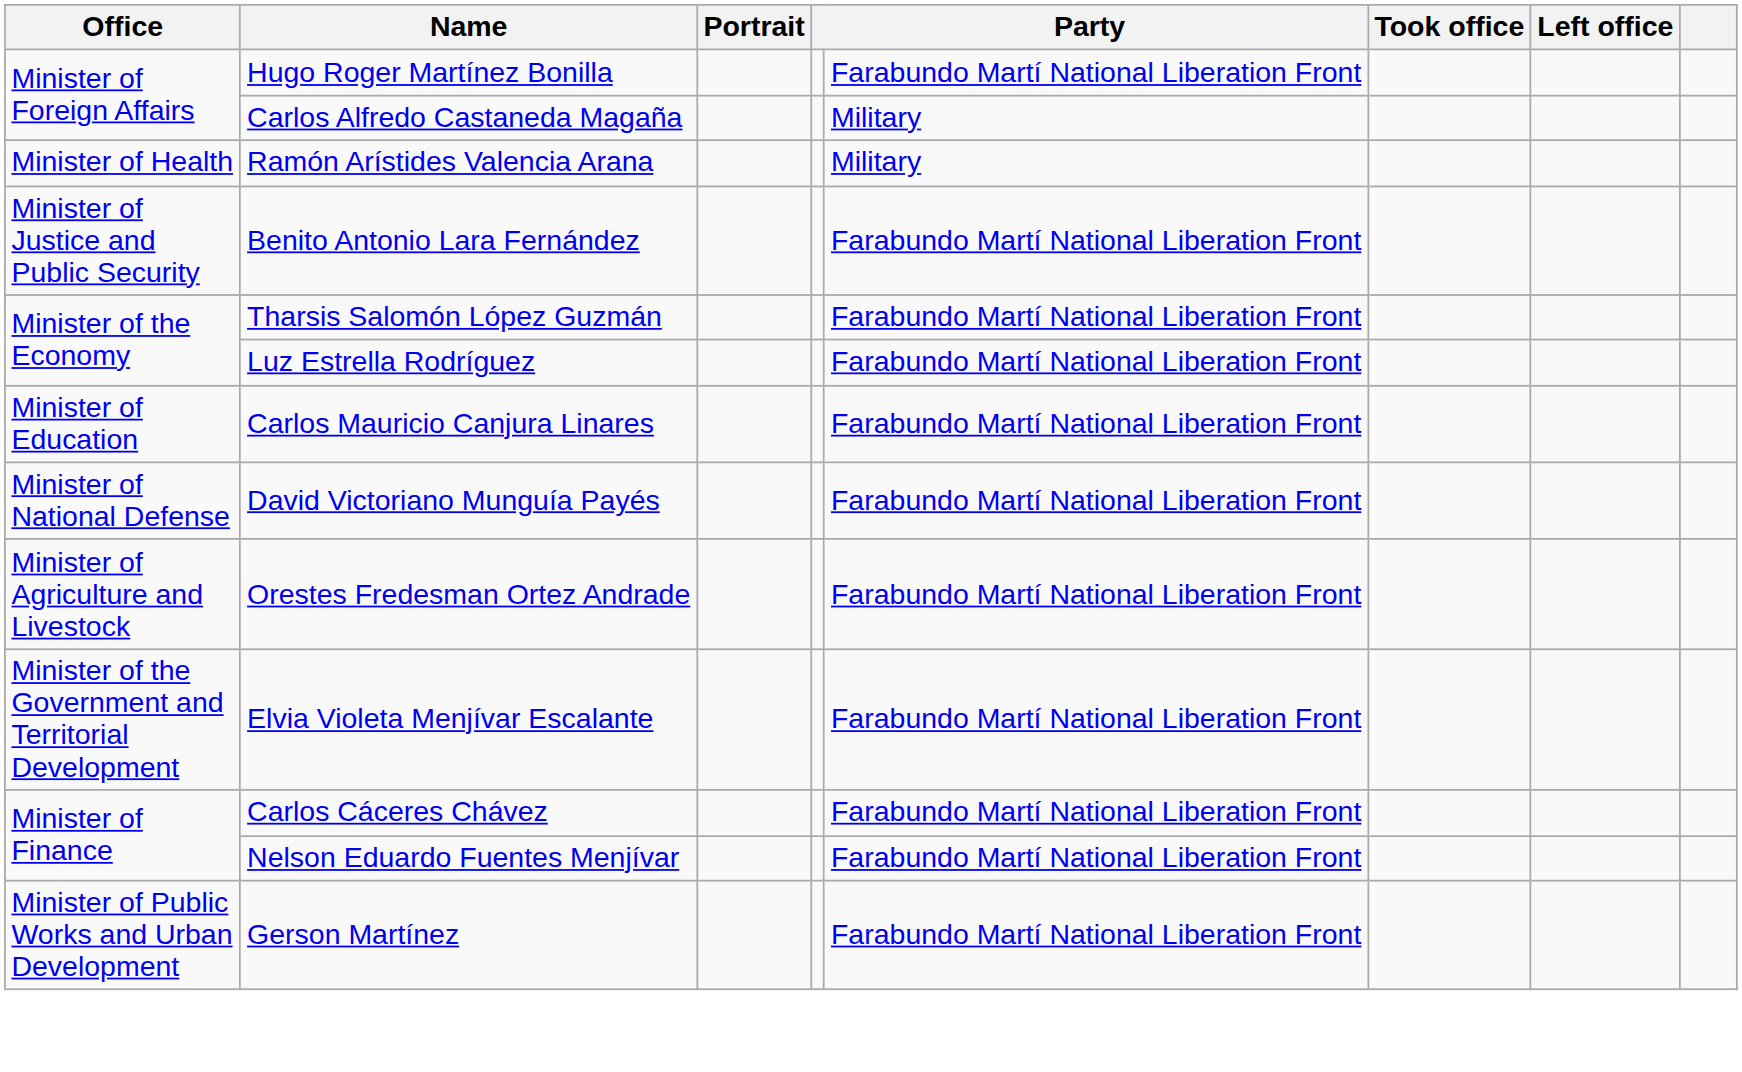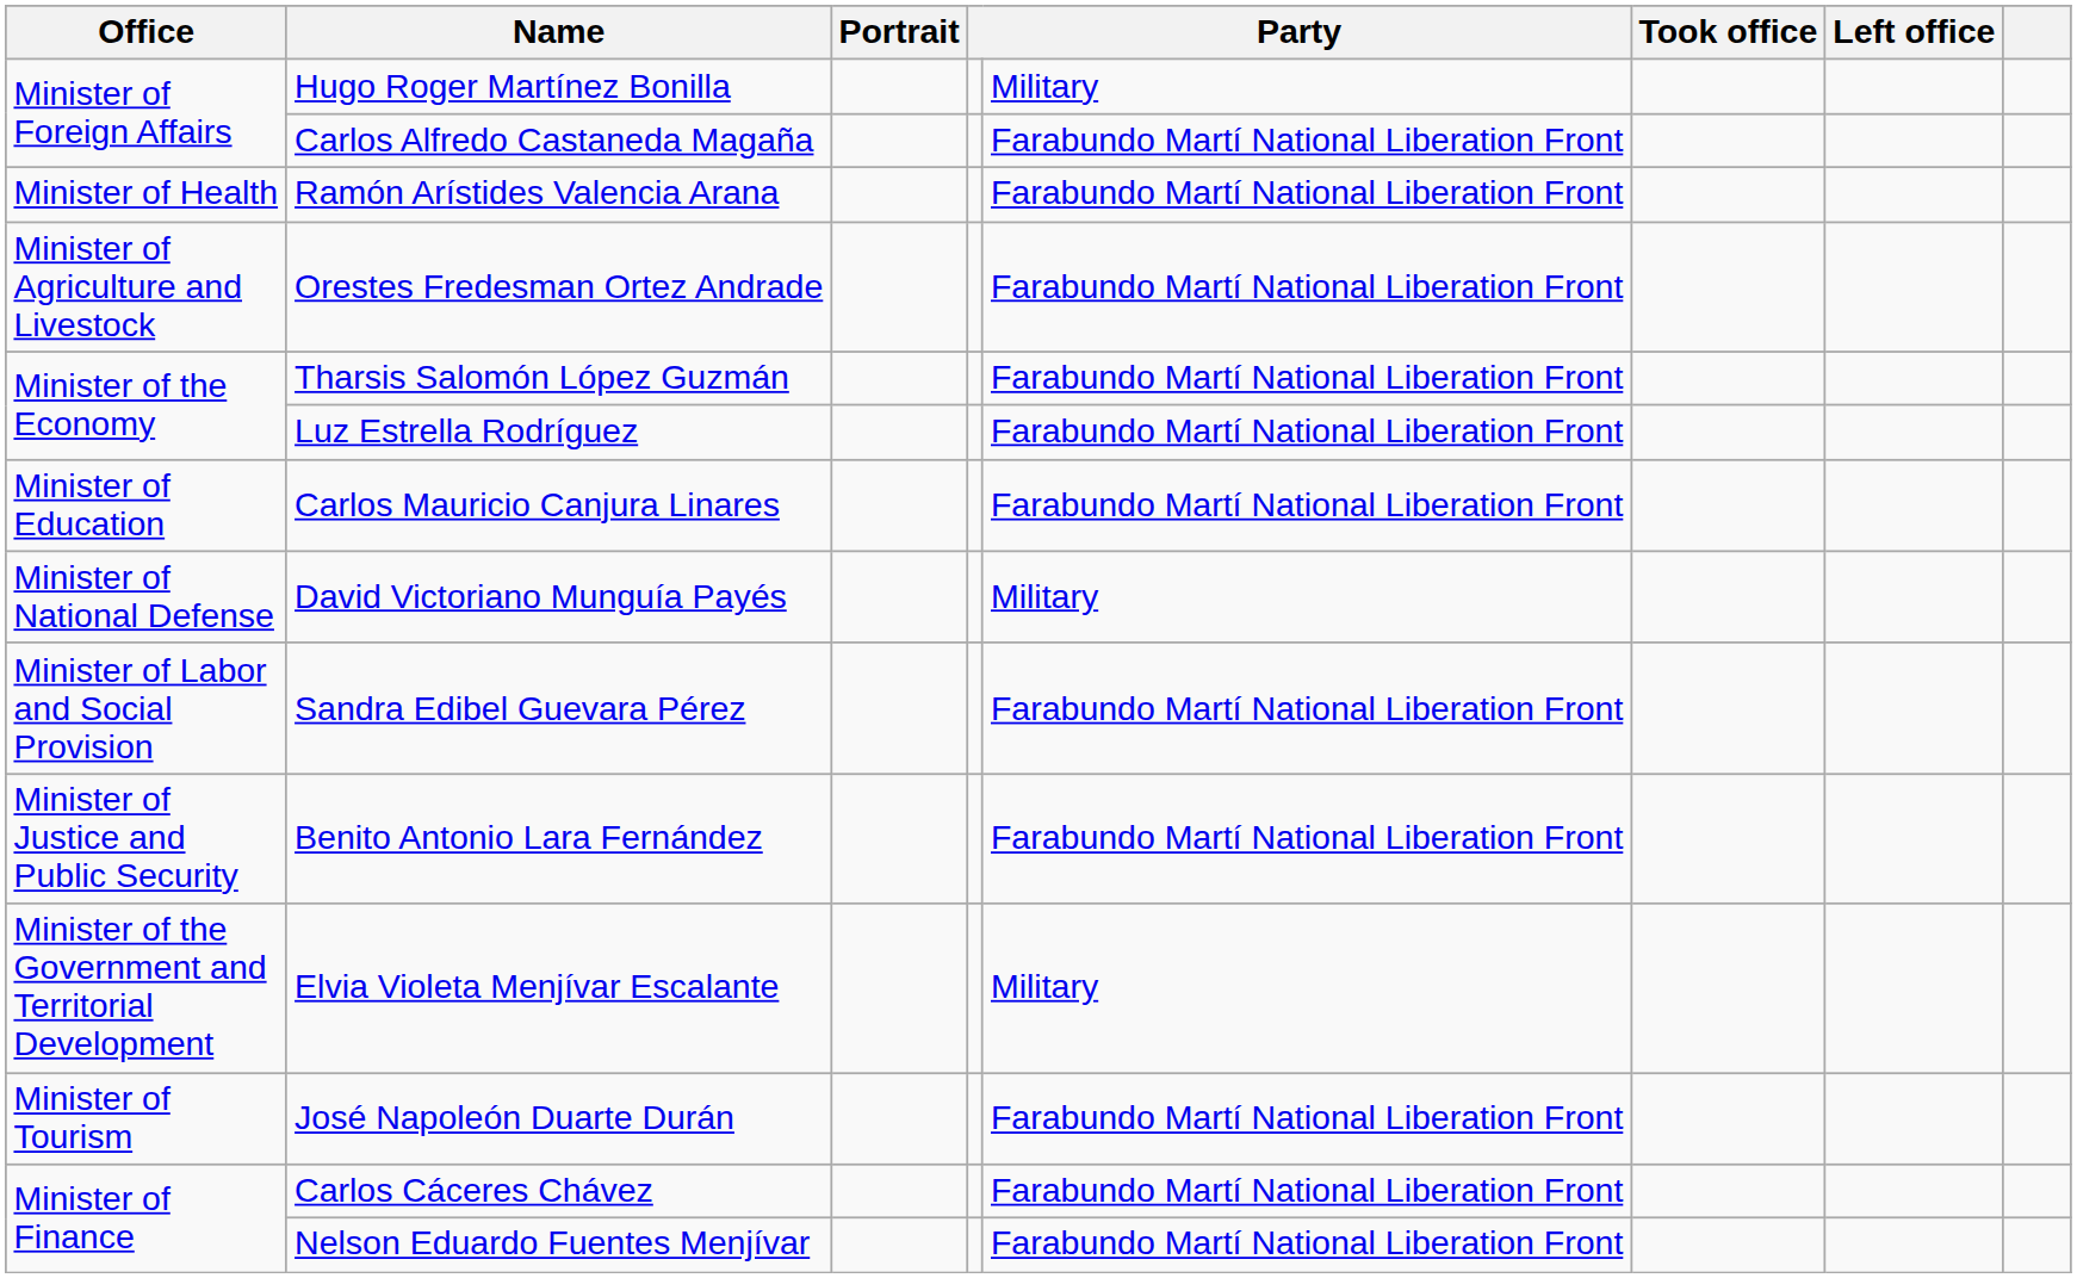Hugo Roger Martínez Bonilla | column 5: Farabundo Martí National Liberation Front -> Military
Carlos Alfredo Castaneda Magaña | column 5: Military -> Farabundo Martí National Liberation Front
Ramón Arístides Valencia Arana | column 5: Military -> Farabundo Martí National Liberation Front
rows swapped: Benito Antonio Lara Fernández <-> Orestes Fredesman Ortez Andrade
David Victoriano Munguía Payés | column 5: Farabundo Martí National Liberation Front -> Military
+ row: Minister of Labor and Social Provision | Sandra Edibel Guevara Pérez | Farabundo Martí National Liberation Front
Elvia Violeta Menjívar Escalante | column 5: Farabundo Martí National Liberation Front -> Military
+ row: Minister of Tourism | José Napoleón Duarte Durán | Farabundo Martí National Liberation Front
- row: Minister of Public Works and Urban Development | Gerson Martínez | Farabundo Martí National Liberation Front
